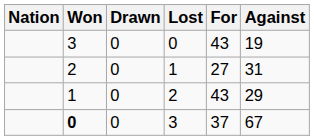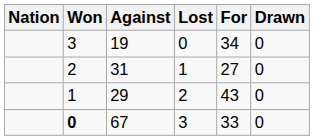columns swapped: Drawn <-> Against
row 2 | For: 43 -> 34
row 5 | For: 37 -> 33
